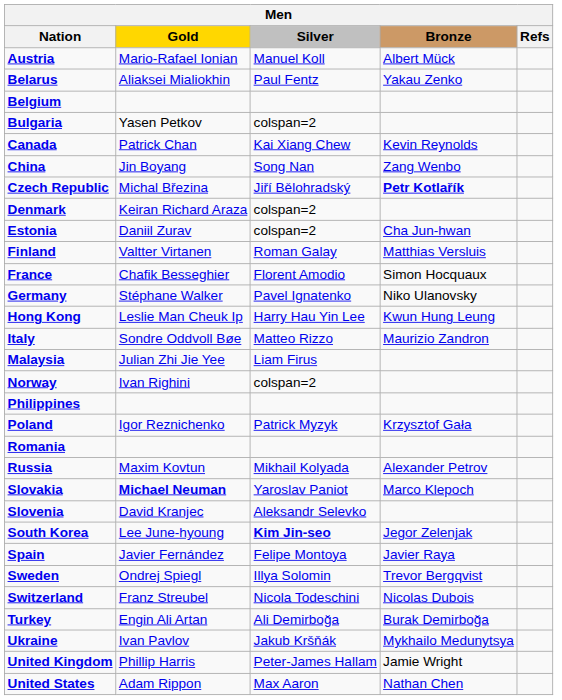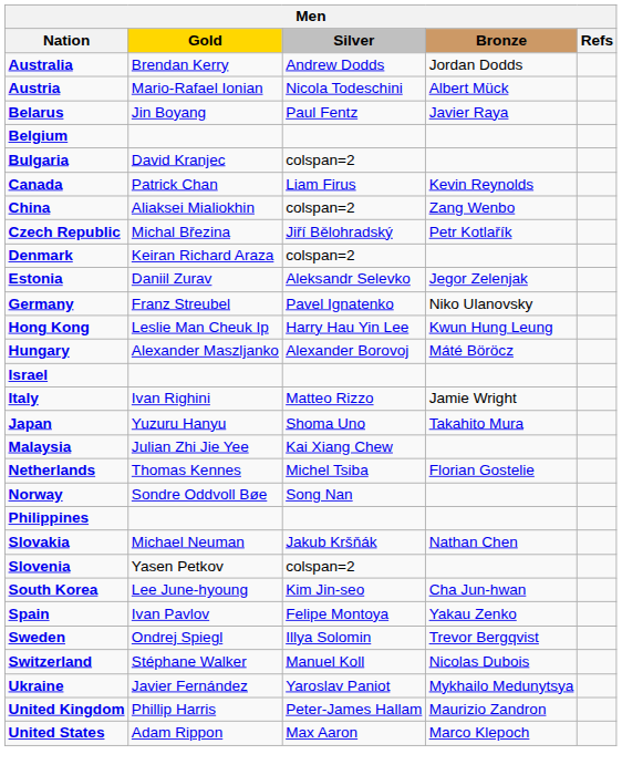+ row: Australia | Brendan Kerry | Andrew Dodds | Jordan Dodds
Austria | Silver: Manuel Koll -> Nicola Todeschini
Belarus | Gold: Aliaksei Mialiokhin -> Jin Boyang
Belarus | Bronze: Yakau Zenko -> Javier Raya
Bulgaria | Gold: Yasen Petkov -> David Kranjec
Canada | Silver: Kai Xiang Chew -> Liam Firus
China | Gold: Jin Boyang -> Aliaksei Mialiokhin
China | Silver: Song Nan -> colspan=2
Czech Republic | Bronze: bold -> normal
Estonia | Silver: colspan=2 -> Aleksandr Selevko
Estonia | Bronze: Cha Jun-hwan -> Jegor Zelenjak
- row: Finland | Valtter Virtanen | Roman Galay | Matthias Versluis
- row: France | Chafik Besseghier | Florent Amodio | Simon Hocquaux
Germany | Gold: Stéphane Walker -> Franz Streubel
+ row: Hungary | Alexander Maszljanko | Alexander Borovoj | Máté Böröcz
+ row: Israel
Italy | Gold: Sondre Oddvoll Bøe -> Ivan Righini
Italy | Bronze: Maurizio Zandron -> Jamie Wright
+ row: Japan | Yuzuru Hanyu | Shoma Uno | Takahito Mura
Malaysia | Silver: Liam Firus -> Kai Xiang Chew
+ row: Netherlands | Thomas Kennes | Michel Tsiba | Florian Gostelie
Norway | Gold: Ivan Righini -> Sondre Oddvoll Bøe
Norway | Silver: colspan=2 -> Song Nan
- row: Poland | Igor Reznichenko | Patrick Myzyk | Krzysztof Gała
- row: Romania
- row: Russia | Maxim Kovtun | Mikhail Kolyada | Alexander Petrov
Slovakia | Gold: bold -> normal
Slovakia | Silver: Yaroslav Paniot -> Jakub Kršňák
Slovakia | Bronze: Marco Klepoch -> Nathan Chen
Slovenia | Gold: David Kranjec -> Yasen Petkov
Slovenia | Silver: Aleksandr Selevko -> colspan=2
South Korea | Silver: bold -> normal
South Korea | Bronze: Jegor Zelenjak -> Cha Jun-hwan
Spain | Gold: Javier Fernández -> Ivan Pavlov
Spain | Bronze: Javier Raya -> Yakau Zenko
Switzerland | Gold: Franz Streubel -> Stéphane Walker
Switzerland | Silver: Nicola Todeschini -> Manuel Koll
- row: Turkey | Engin Ali Artan | Ali Demirboğa | Burak Demirboğa
Ukraine | Gold: Ivan Pavlov -> Javier Fernández
Ukraine | Silver: Jakub Kršňák -> Yaroslav Paniot
United Kingdom | Bronze: Jamie Wright -> Maurizio Zandron
United States | Bronze: Nathan Chen -> Marco Klepoch
